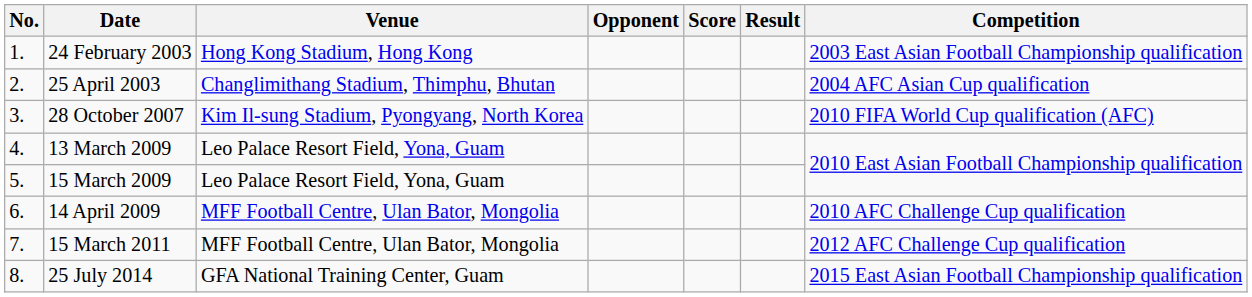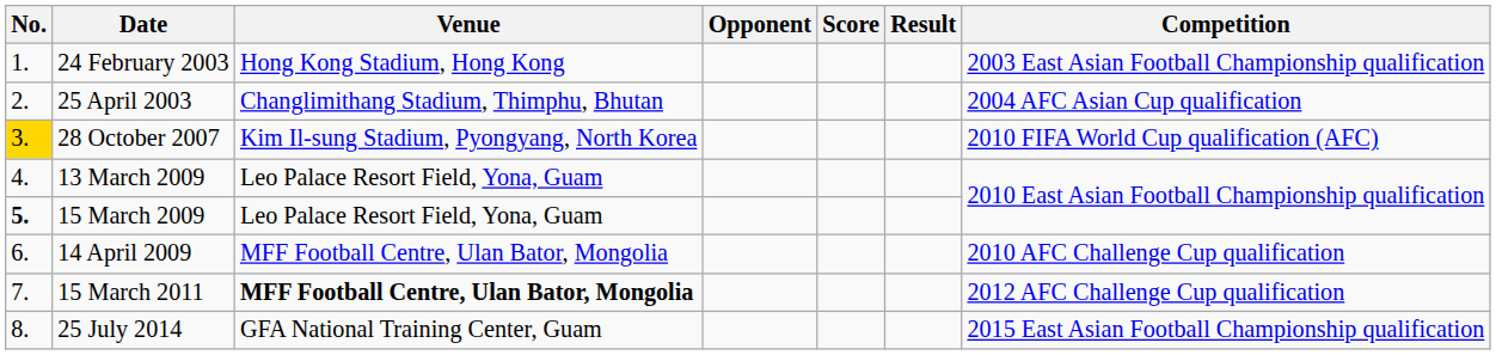28 October 2007 | No.: no background -> gold background
15 March 2009 | No.: normal -> bold
15 March 2011 | Venue: normal -> bold
